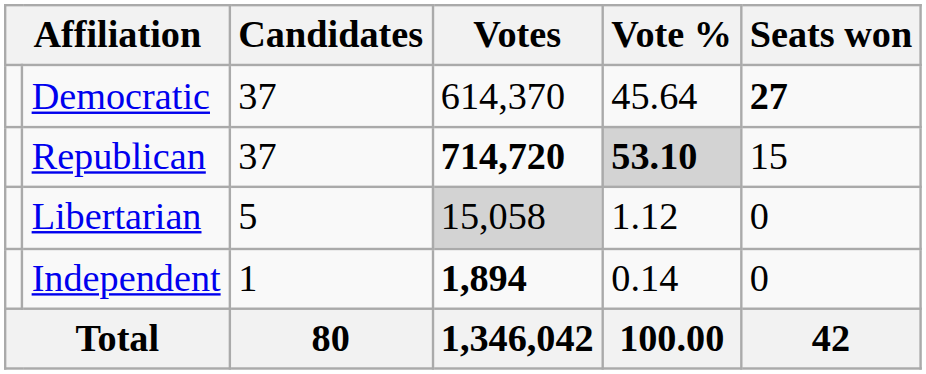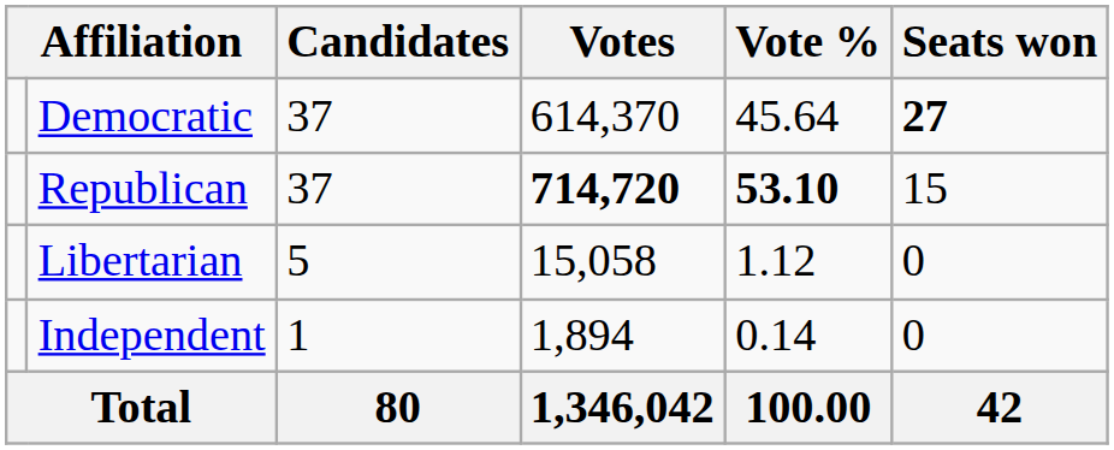Republican | Vote %: lightgrey background -> no background
Libertarian | Votes: lightgrey background -> no background
Independent | Votes: bold -> normal
